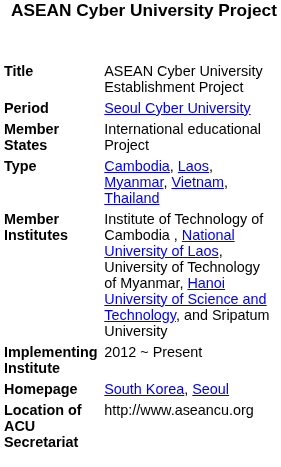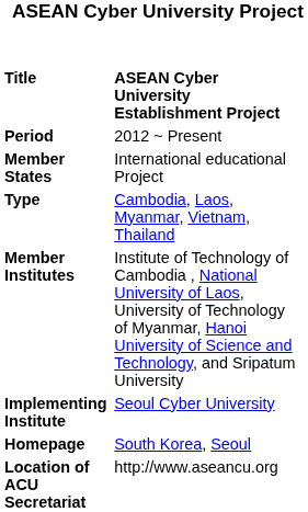row 2 | column 2: normal -> bold
row 3 | column 2: Seoul Cyber University -> 2012 ~ Present
row 7 | column 2: 2012 ~ Present -> Seoul Cyber University
